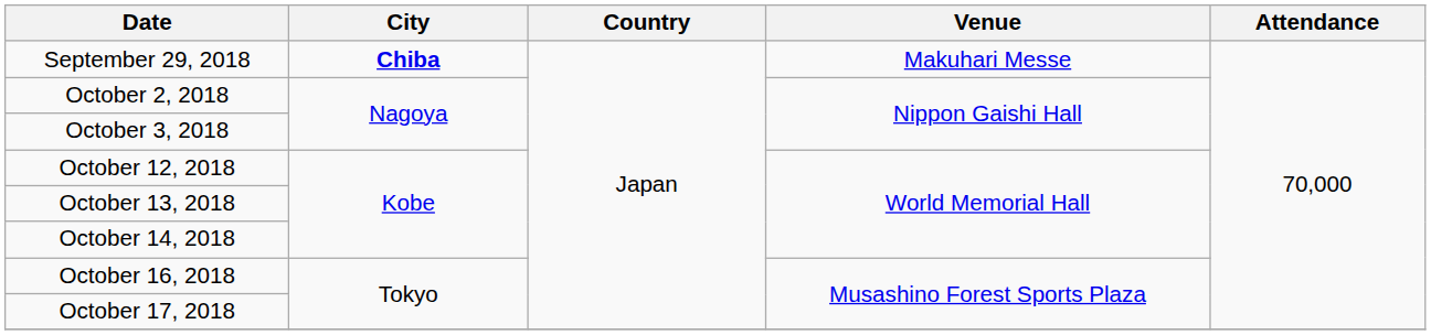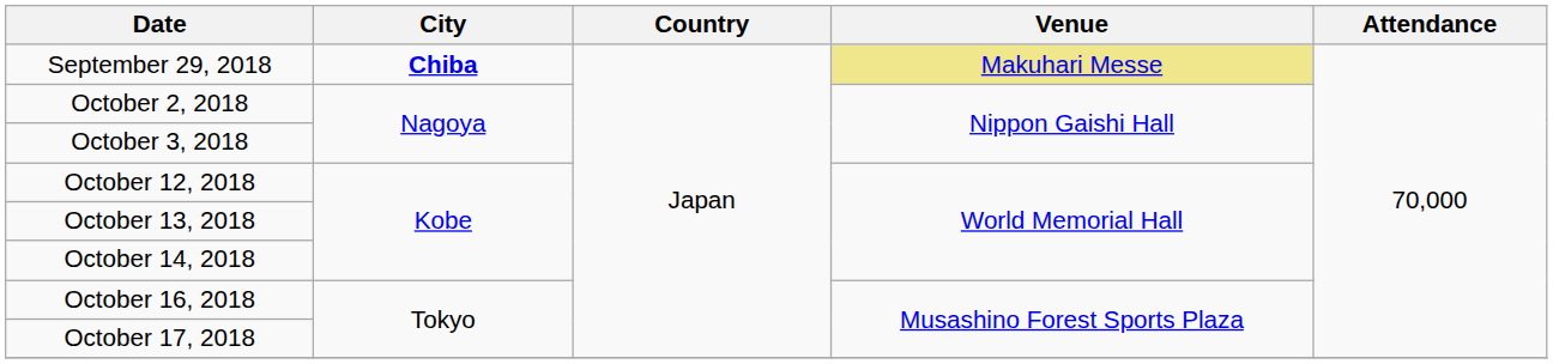September 29, 2018 | Venue: no background -> khaki background
